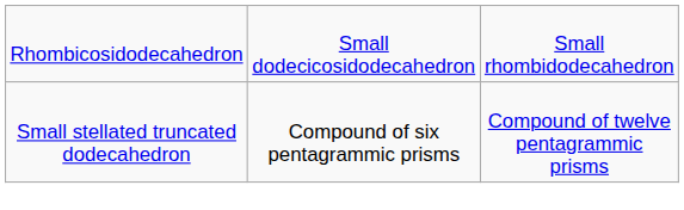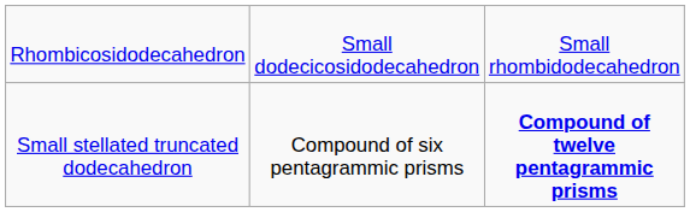Small stellated truncated dodecahedron | column 3: normal -> bold
